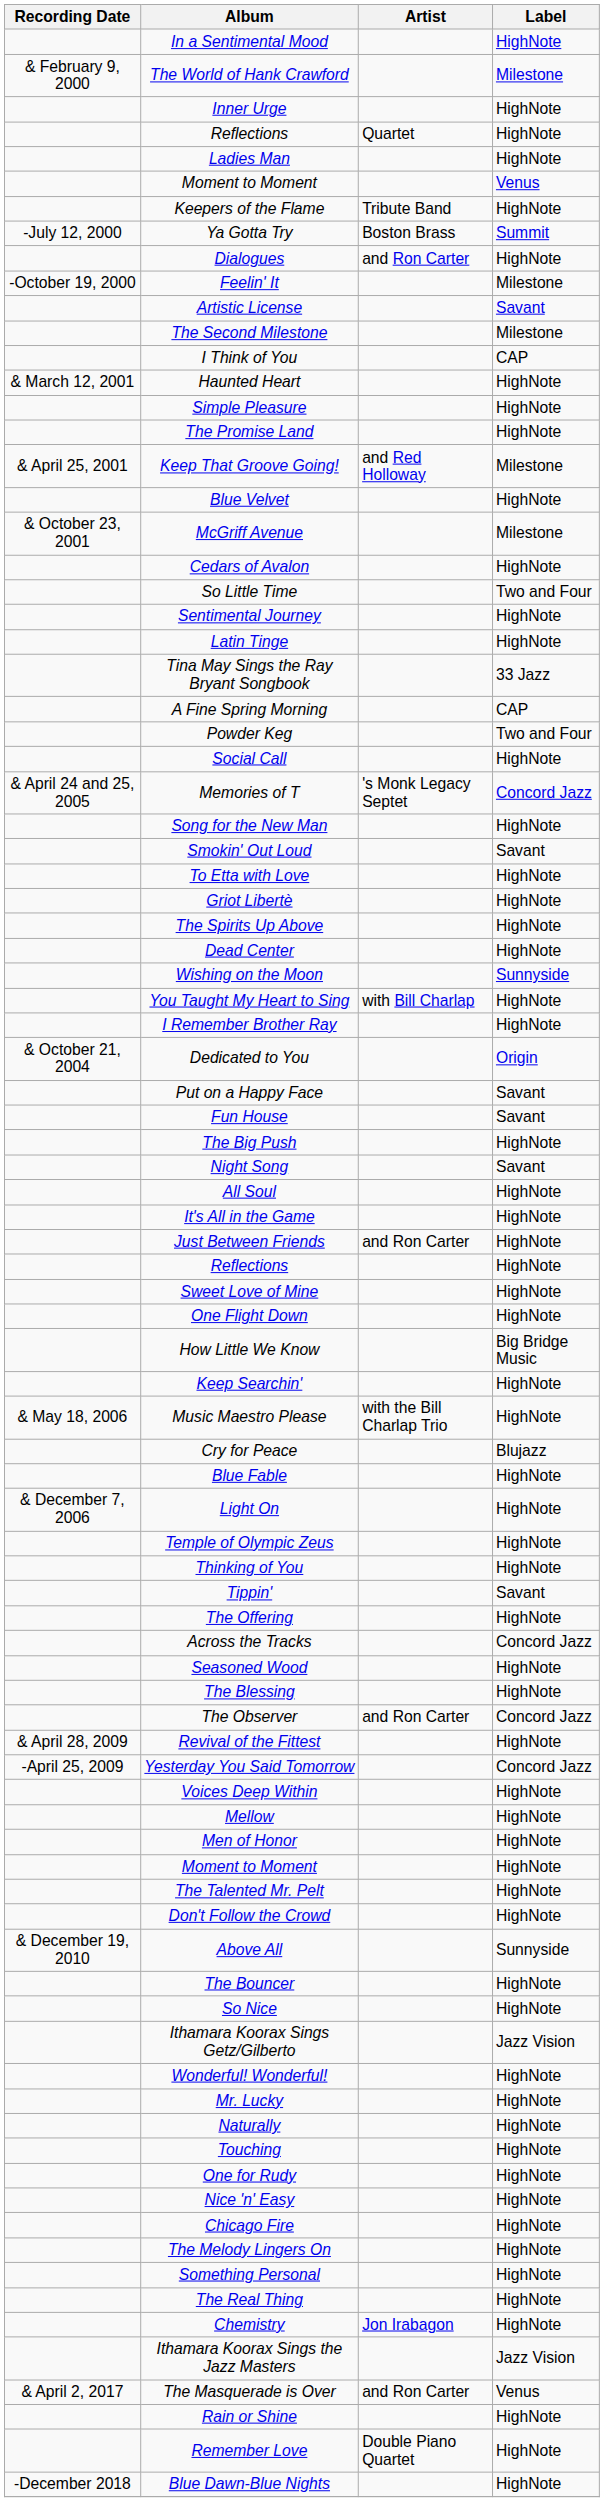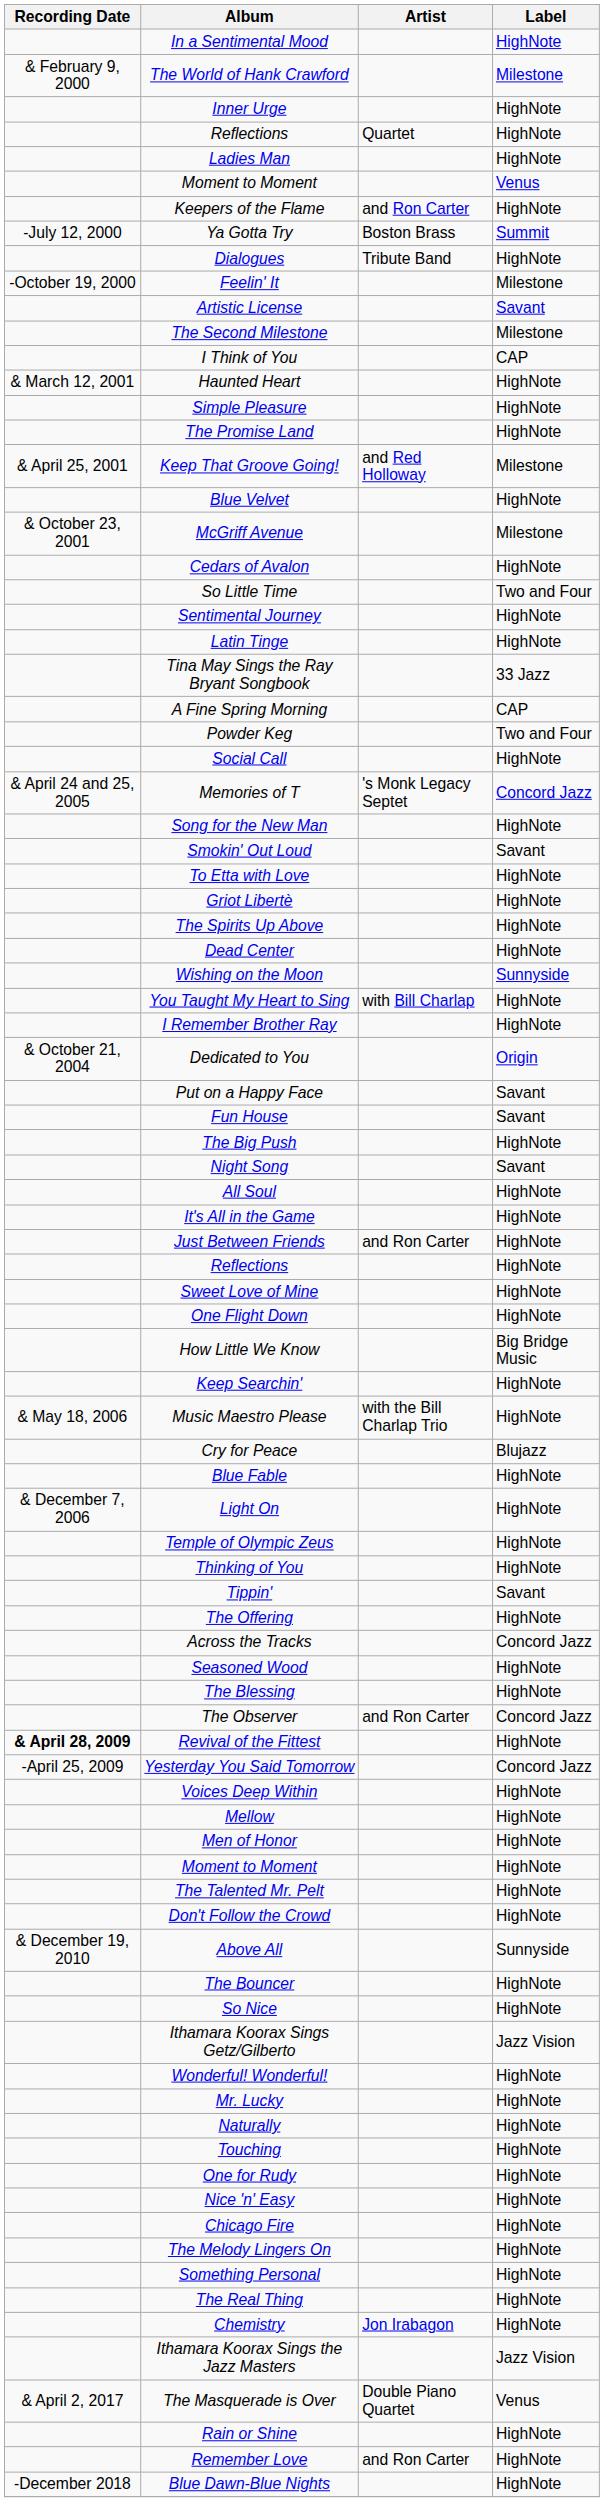Keepers of the Flame | Artist: Tribute Band -> and Ron Carter
Dialogues | Artist: and Ron Carter -> Tribute Band
Revival of the Fittest | Recording Date: normal -> bold
The Masquerade is Over | Artist: and Ron Carter -> Double Piano Quartet
Remember Love | Artist: Double Piano Quartet -> and Ron Carter
